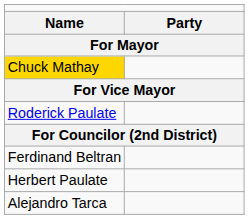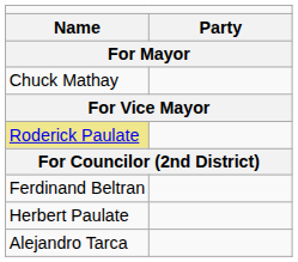Chuck Mathay | column 1: gold background -> no background
Roderick Paulate | column 1: no background -> khaki background
